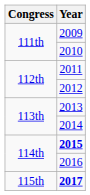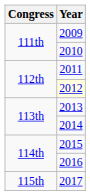2012 | Year: no background -> lightyellow background
2015 | Year: bold -> normal
2017 | Year: bold -> normal
